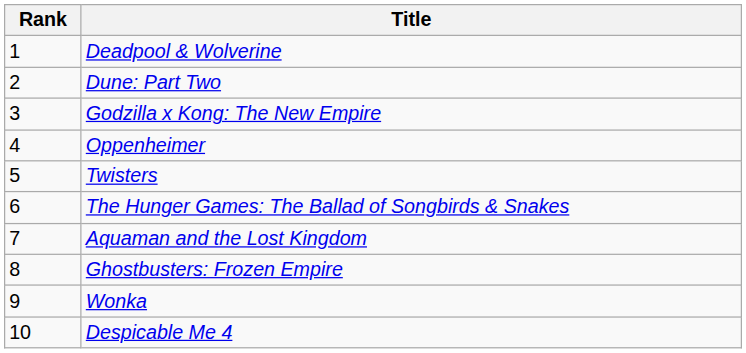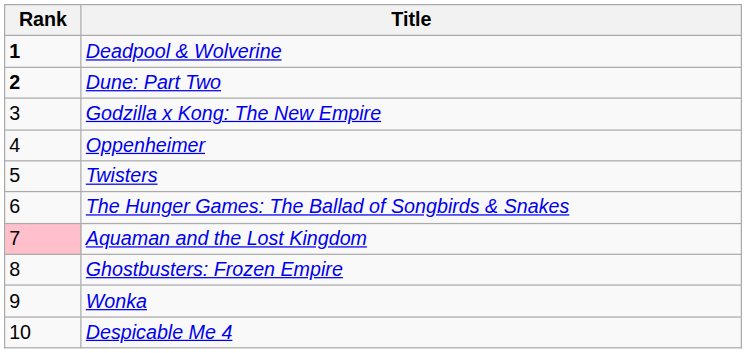Deadpool & Wolverine | Rank: normal -> bold
Dune: Part Two | Rank: normal -> bold
Aquaman and the Lost Kingdom | Rank: no background -> pink background
